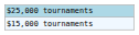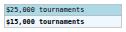row 2 | column 1: normal -> bold
